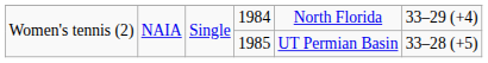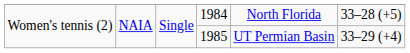1984 | column 6: 33–29 (+4) -> 33–28 (+5)
1985 | column 6: 33–28 (+5) -> 33–29 (+4)
